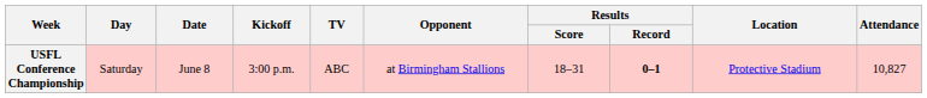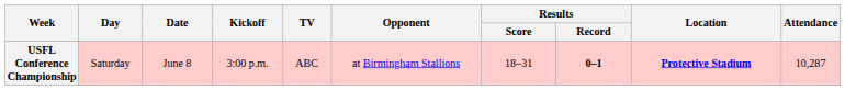USFL Conference Championship | Location: normal -> bold
USFL Conference Championship | Attendance: 10,827 -> 10,287
